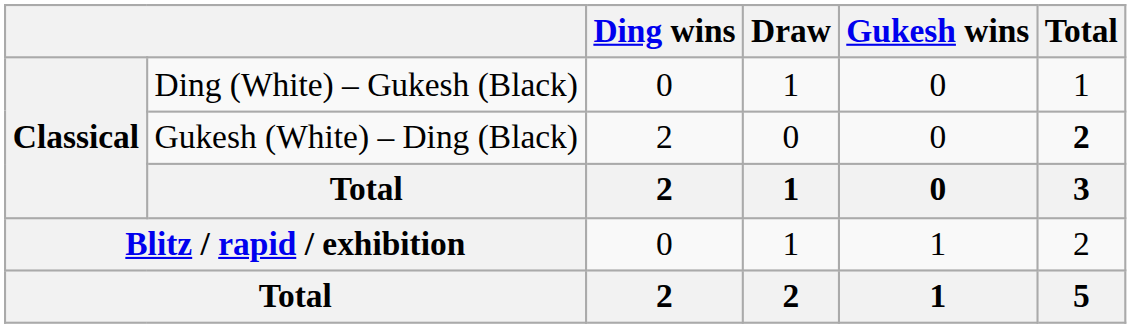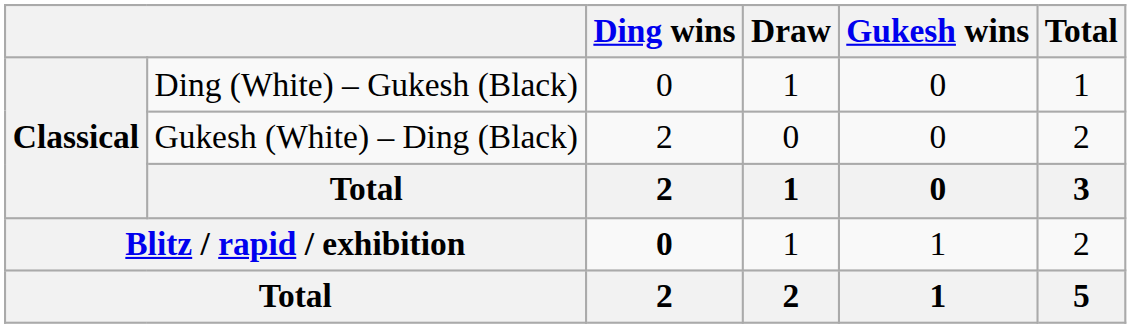Gukesh (White) – Ding (Black) | Total: bold -> normal
Blitz / rapid / exhibition | Ding wins: normal -> bold
